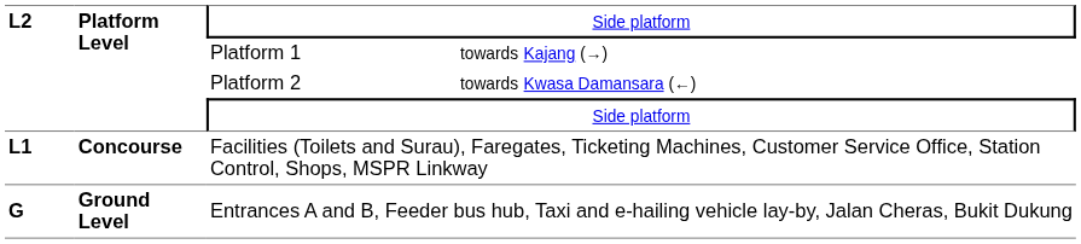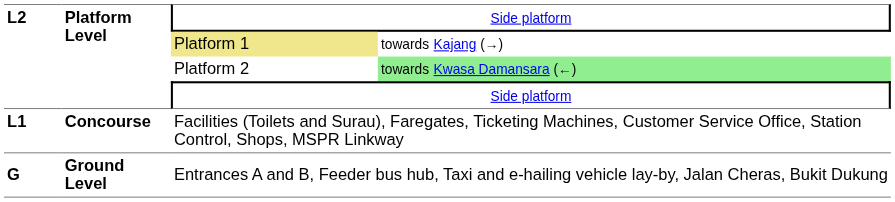Platform 1 | column 3: no background -> khaki background
Platform 2 | column 4: no background -> lightgreen background
